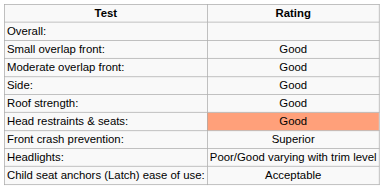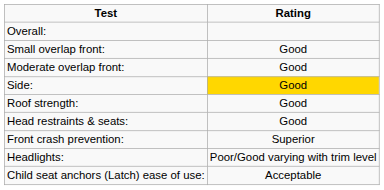Side: | Rating: no background -> gold background
Head restraints & seats: | Rating: lightsalmon background -> no background
